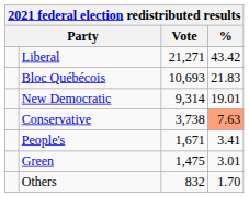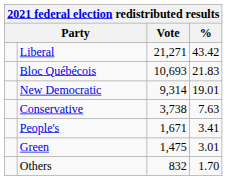Conservative | %: lightsalmon background -> no background
